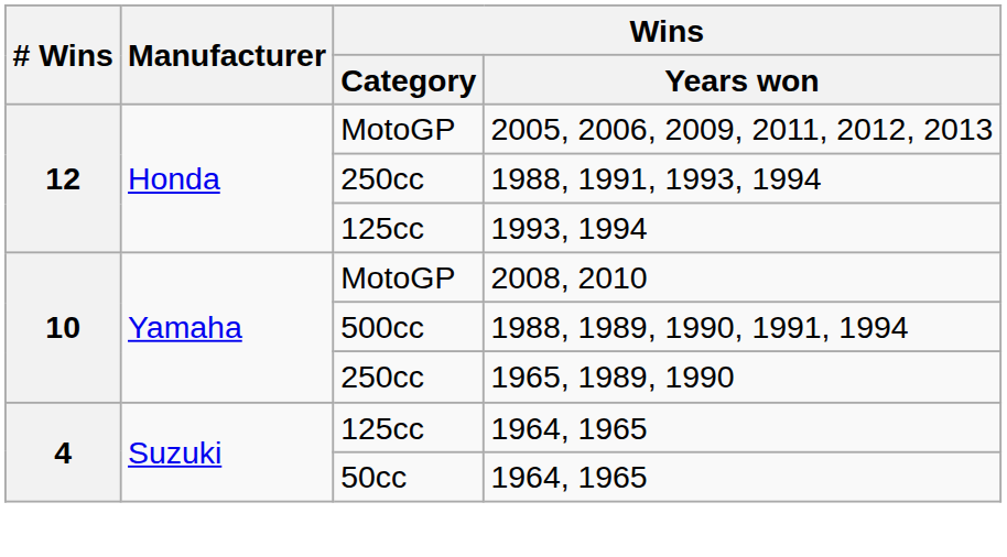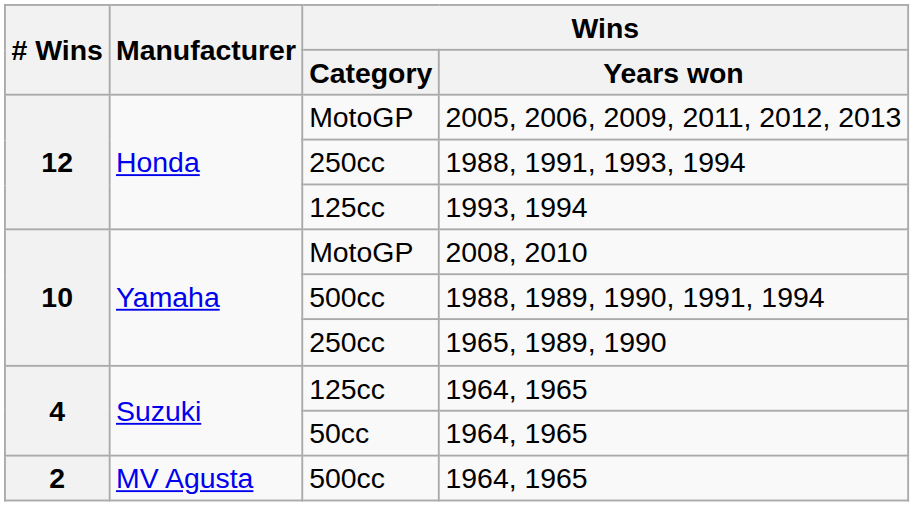+ row: 2 | MV Agusta | 500cc | 1964, 1965
